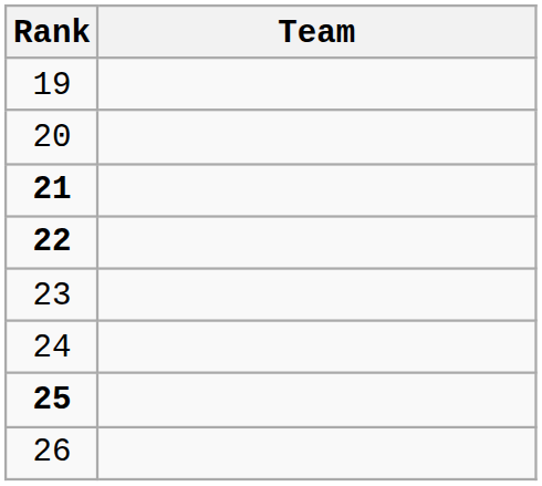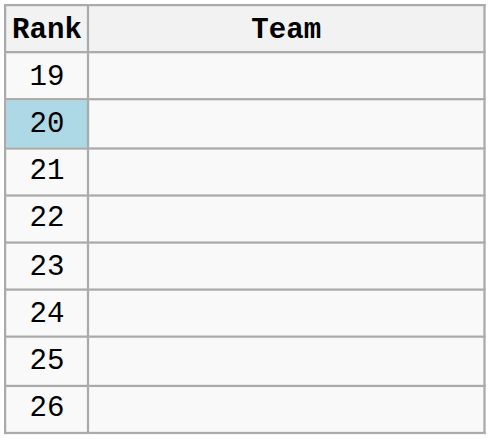20 | Rank: no background -> lightblue background
21 | Rank: bold -> normal
22 | Rank: bold -> normal
25 | Rank: bold -> normal
